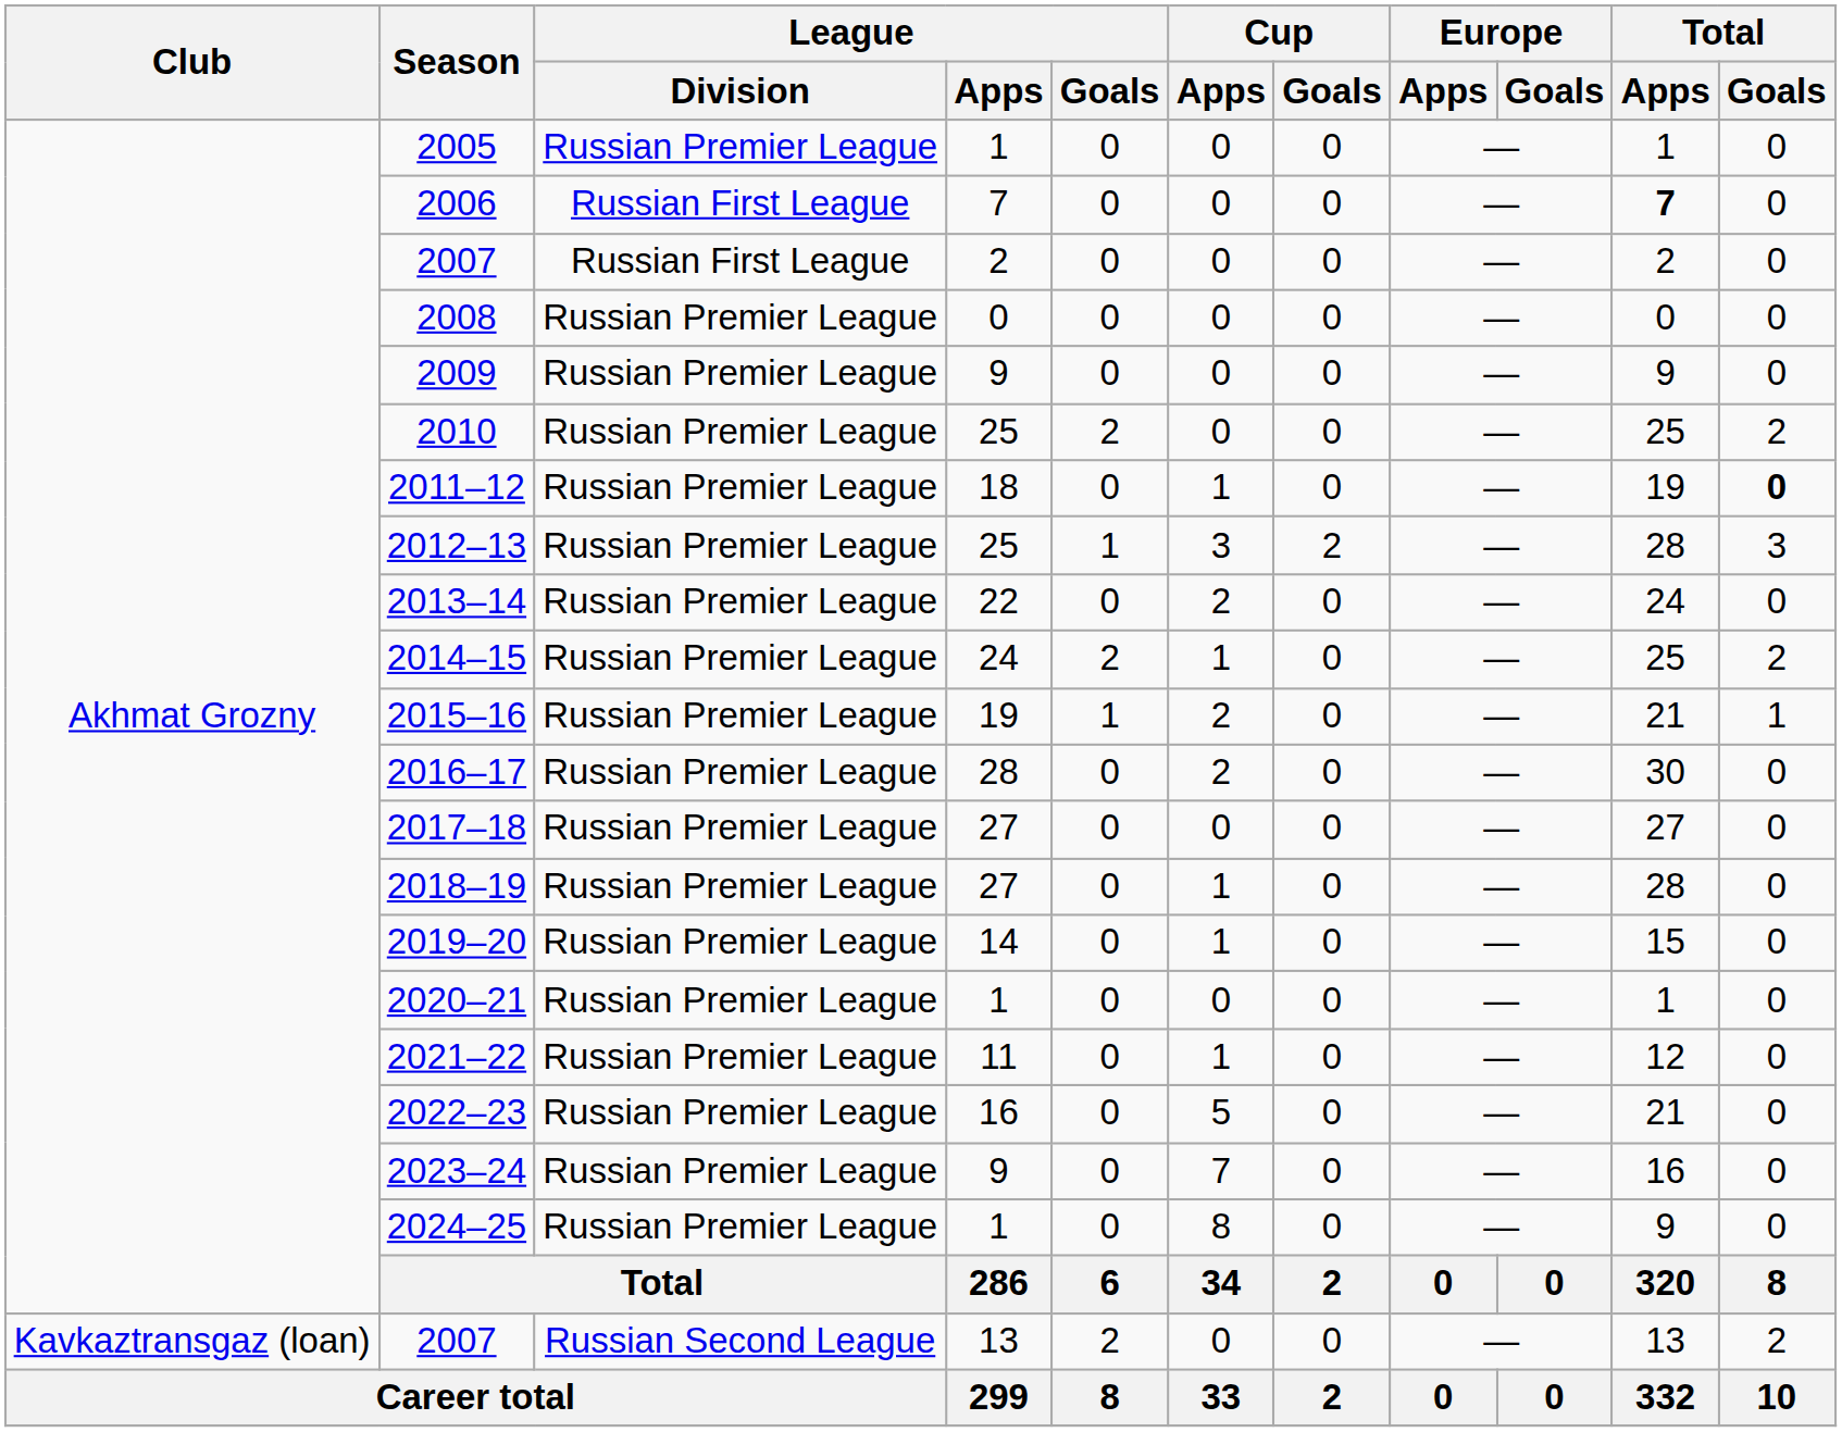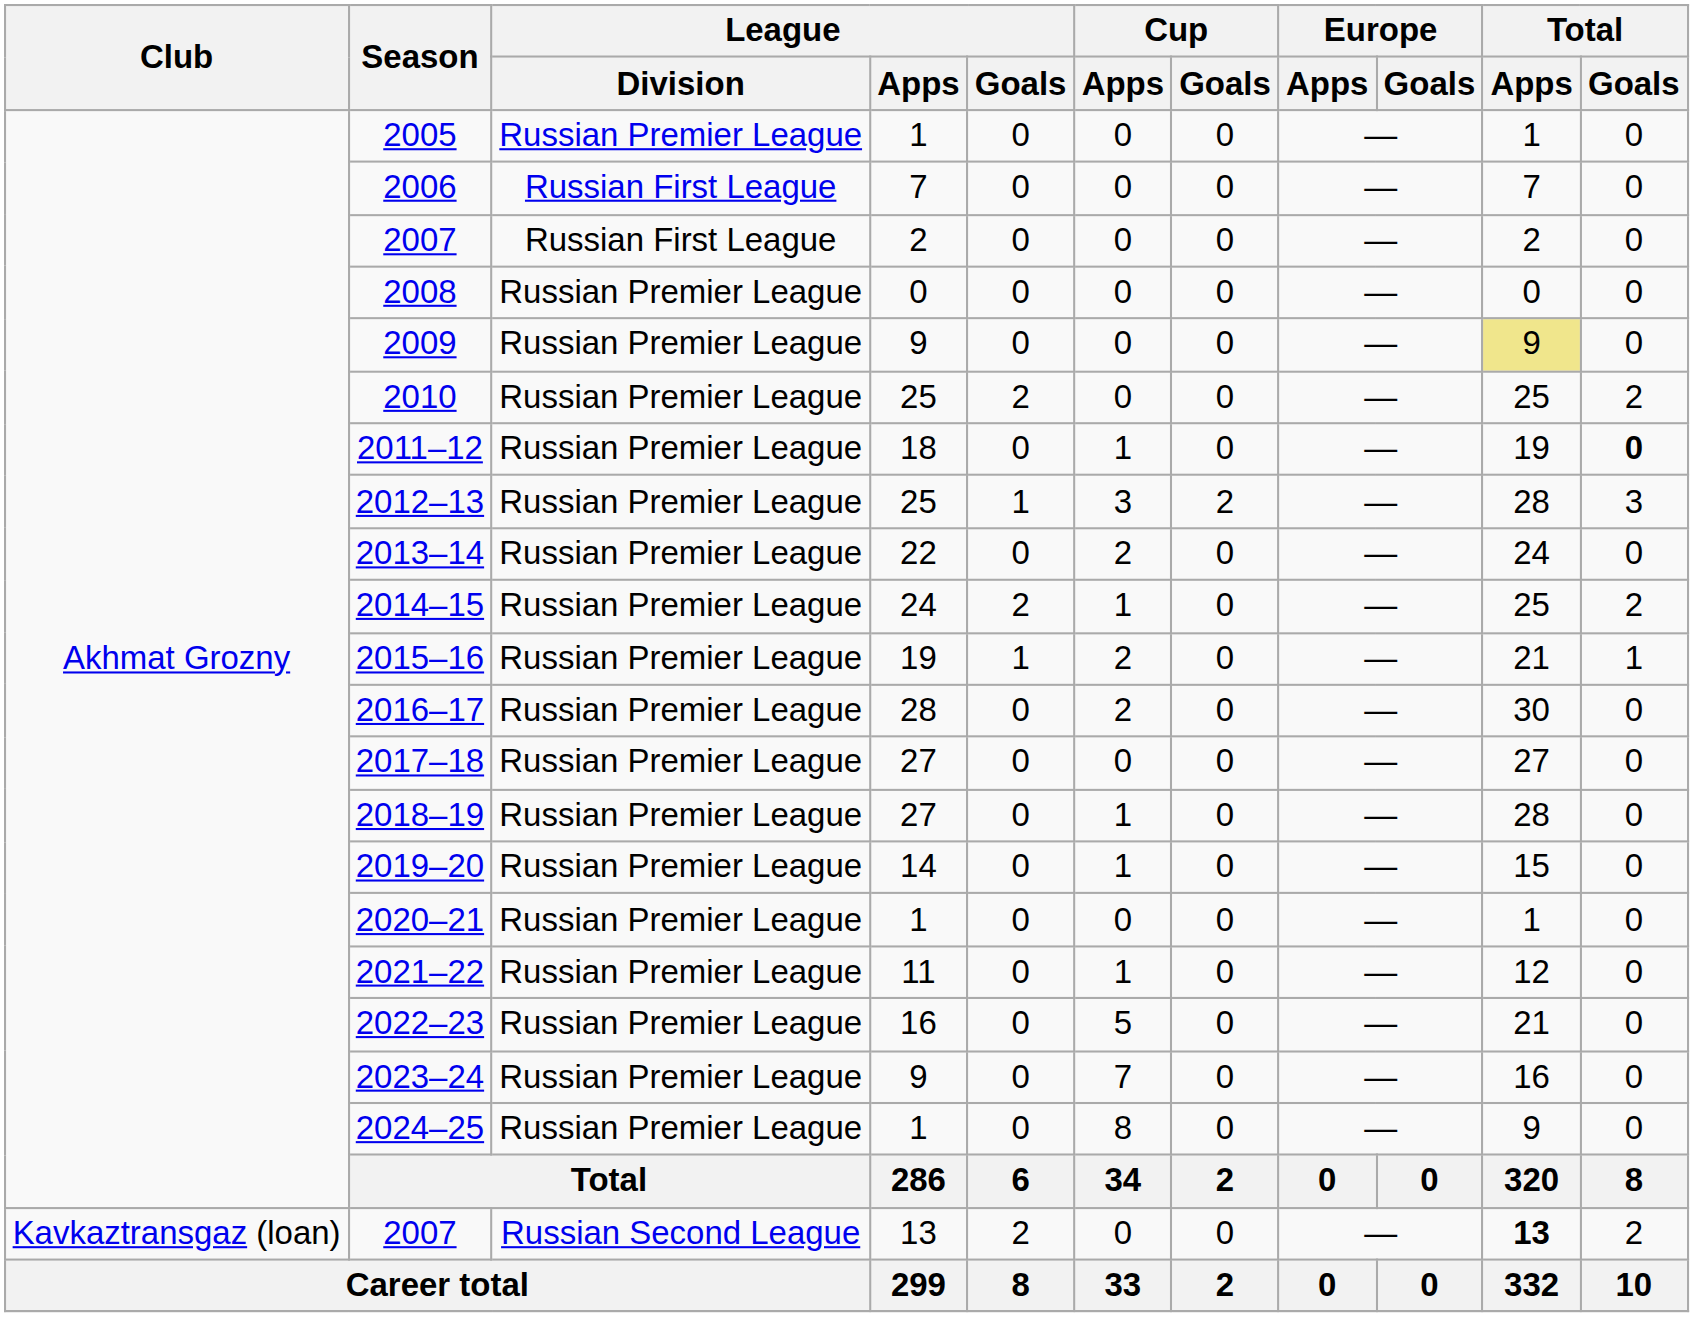2006 | Total / Apps: bold -> normal
2009 | Total / Apps: no background -> khaki background
2007 / 13 | Total / Apps: normal -> bold
